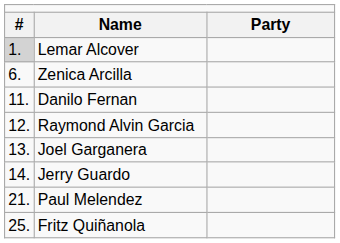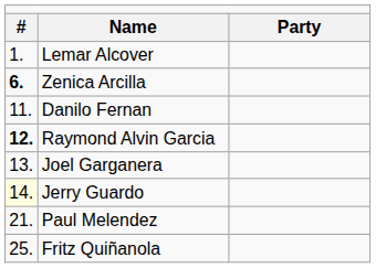Lemar Alcover | column 1: lightgrey background -> no background
Zenica Arcilla | column 1: normal -> bold
Raymond Alvin Garcia | column 1: normal -> bold
Jerry Guardo | column 1: no background -> lightyellow background
